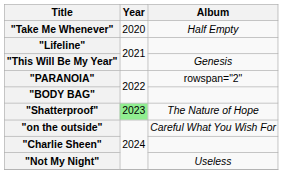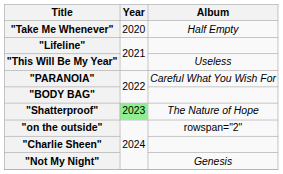"This Will Be My Year" | Album: Genesis -> Useless
"PARANOIA" | Album: rowspan="2" -> Careful What You Wish For
"on the outside" | Album: Careful What You Wish For -> rowspan="2"
"Not My Night" | Album: Useless -> Genesis
